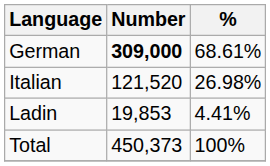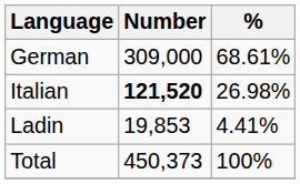German | Number: bold -> normal
Italian | Number: normal -> bold
